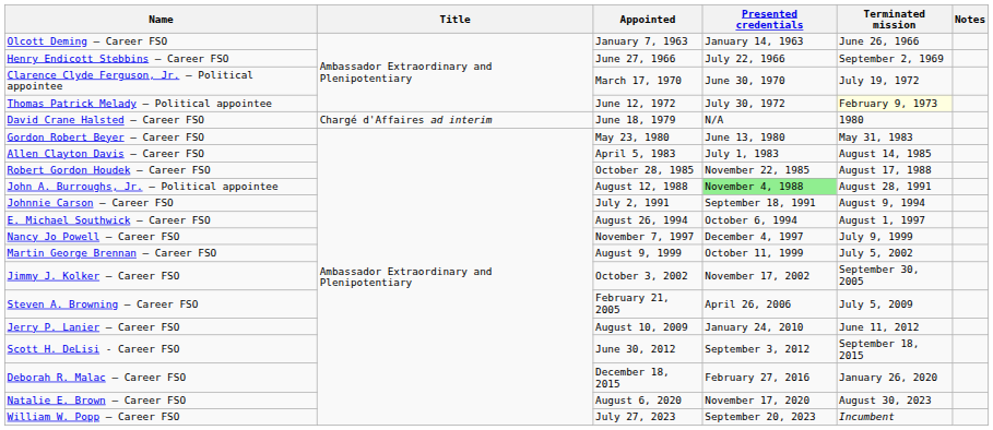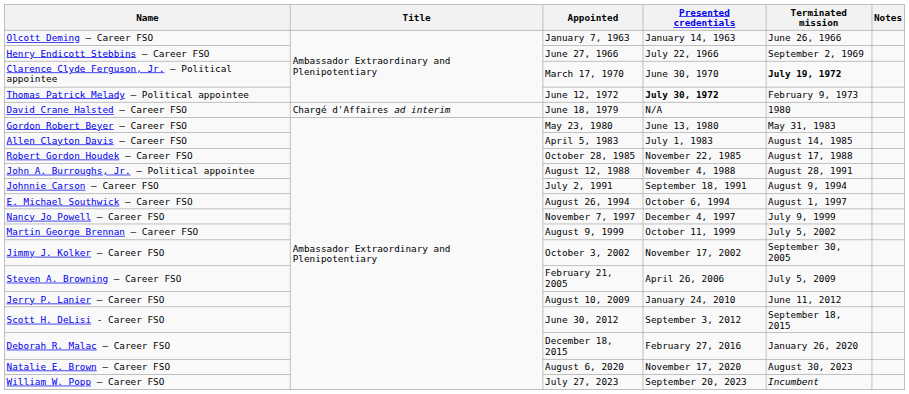Clarence Clyde Ferguson, Jr. – Political appointee | Terminated mission: normal -> bold
Thomas Patrick Melady – Political appointee | Presented credentials: normal -> bold
Thomas Patrick Melady – Political appointee | Terminated mission: lightyellow background -> no background
John A. Burroughs, Jr. – Political appointee | Presented credentials: lightgreen background -> no background
